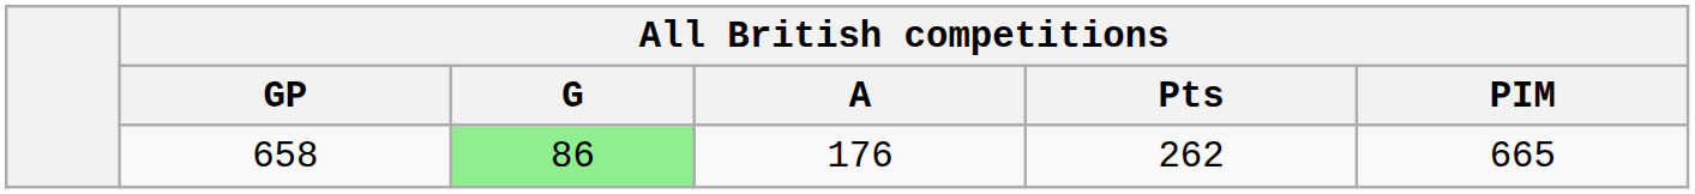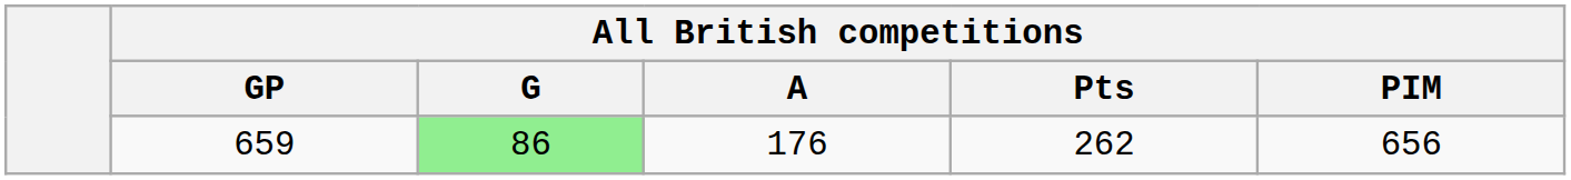row 3 | All British competitions / GP: 658 -> 659
row 3 | All British competitions / PIM: 665 -> 656
